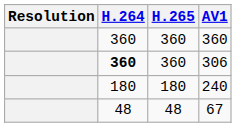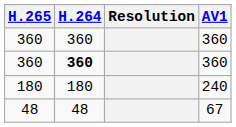columns swapped: Resolution <-> H.265
row 3 | AV1: 306 -> 360
